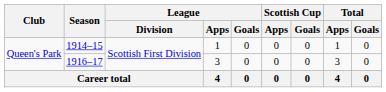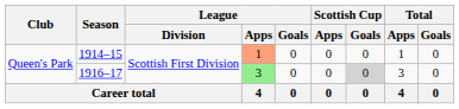1914–15 | League / Apps: no background -> lightsalmon background
1916–17 | League / Apps: no background -> lightgreen background
1916–17 | Scottish Cup / Goals: no background -> lightgrey background
